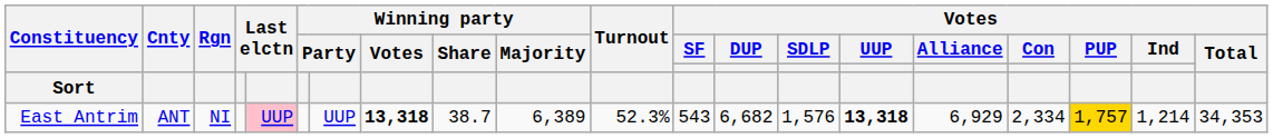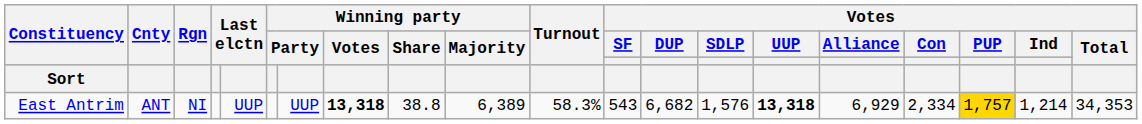East Antrim | column 5: pink background -> no background
East Antrim | Winning party / Share: 38.7 -> 38.8
East Antrim | Turnout: 52.3% -> 58.3%
